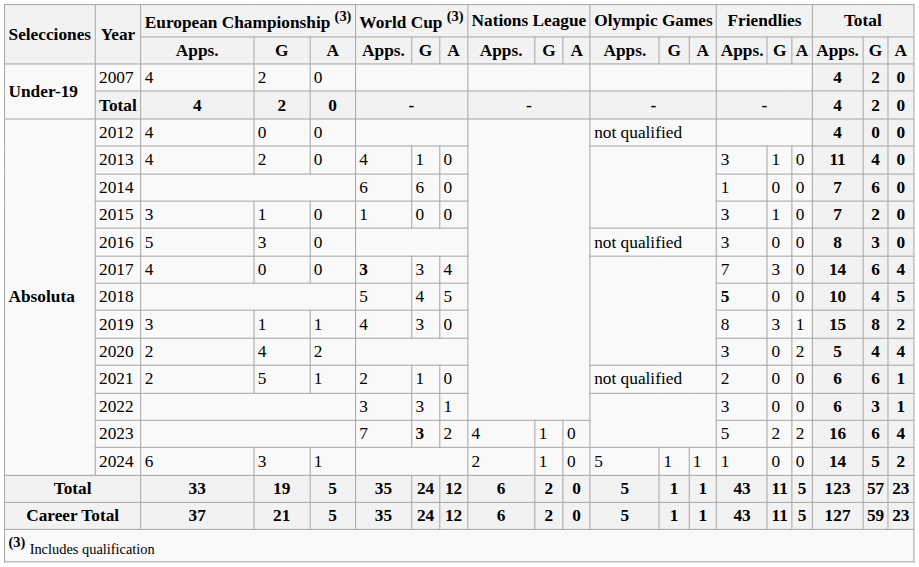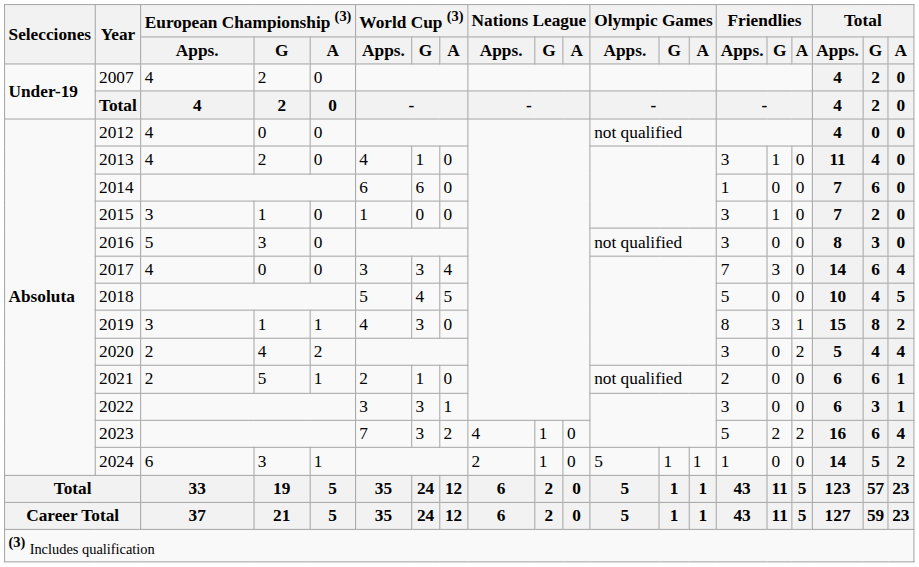2017 | World Cup (3) / Apps.: bold -> normal
2018 | Friendlies / Apps.: bold -> normal
2023 | World Cup (3) / G: bold -> normal
